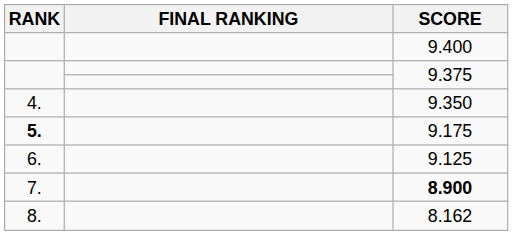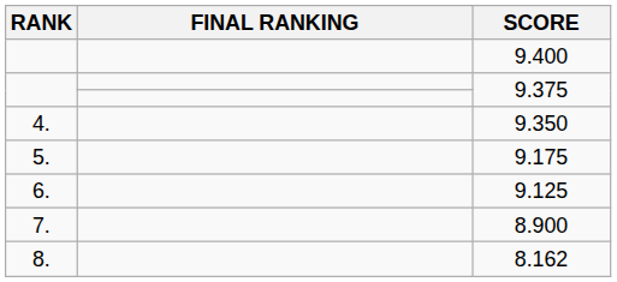9.175 | RANK: bold -> normal
8.900 | SCORE: bold -> normal
